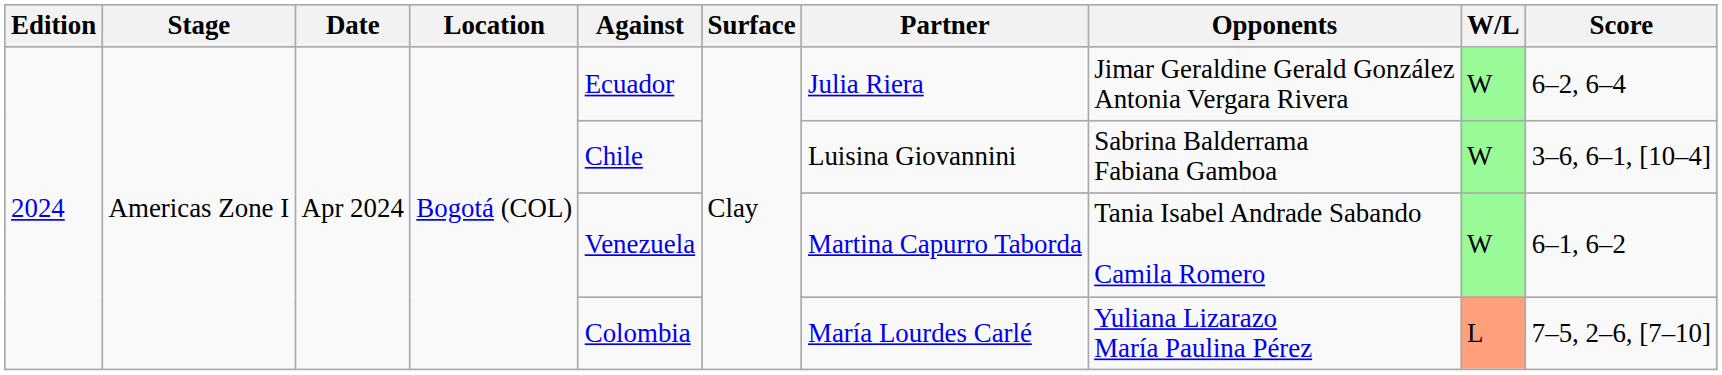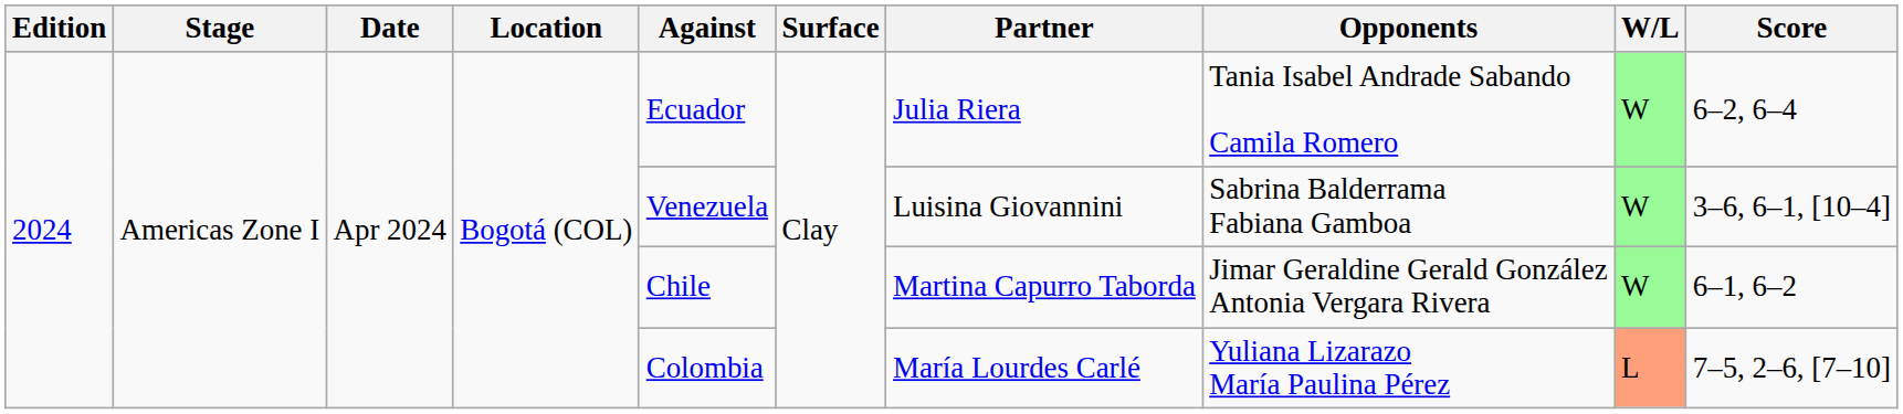row 2 | Opponents: Jimar Geraldine Gerald González Antonia Vergara Rivera -> Tania Isabel Andrade Sabando Camila Romero
row 3 | Against: Chile -> Venezuela
row 4 | Against: Venezuela -> Chile
row 4 | Opponents: Tania Isabel Andrade Sabando Camila Romero -> Jimar Geraldine Gerald González Antonia Vergara Rivera
